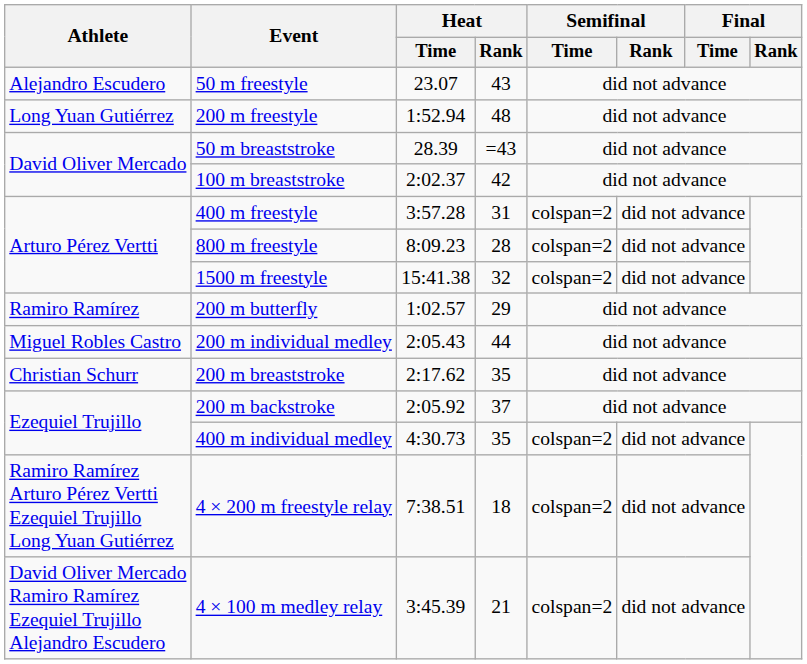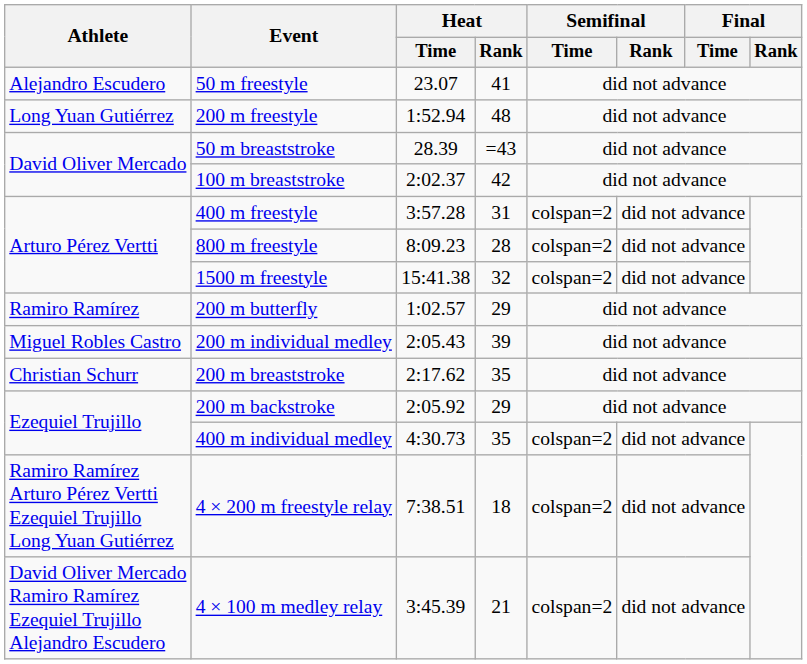50 m freestyle | Heat / Rank: 43 -> 41
200 m individual medley | Heat / Rank: 44 -> 39
200 m backstroke | Heat / Rank: 37 -> 29
